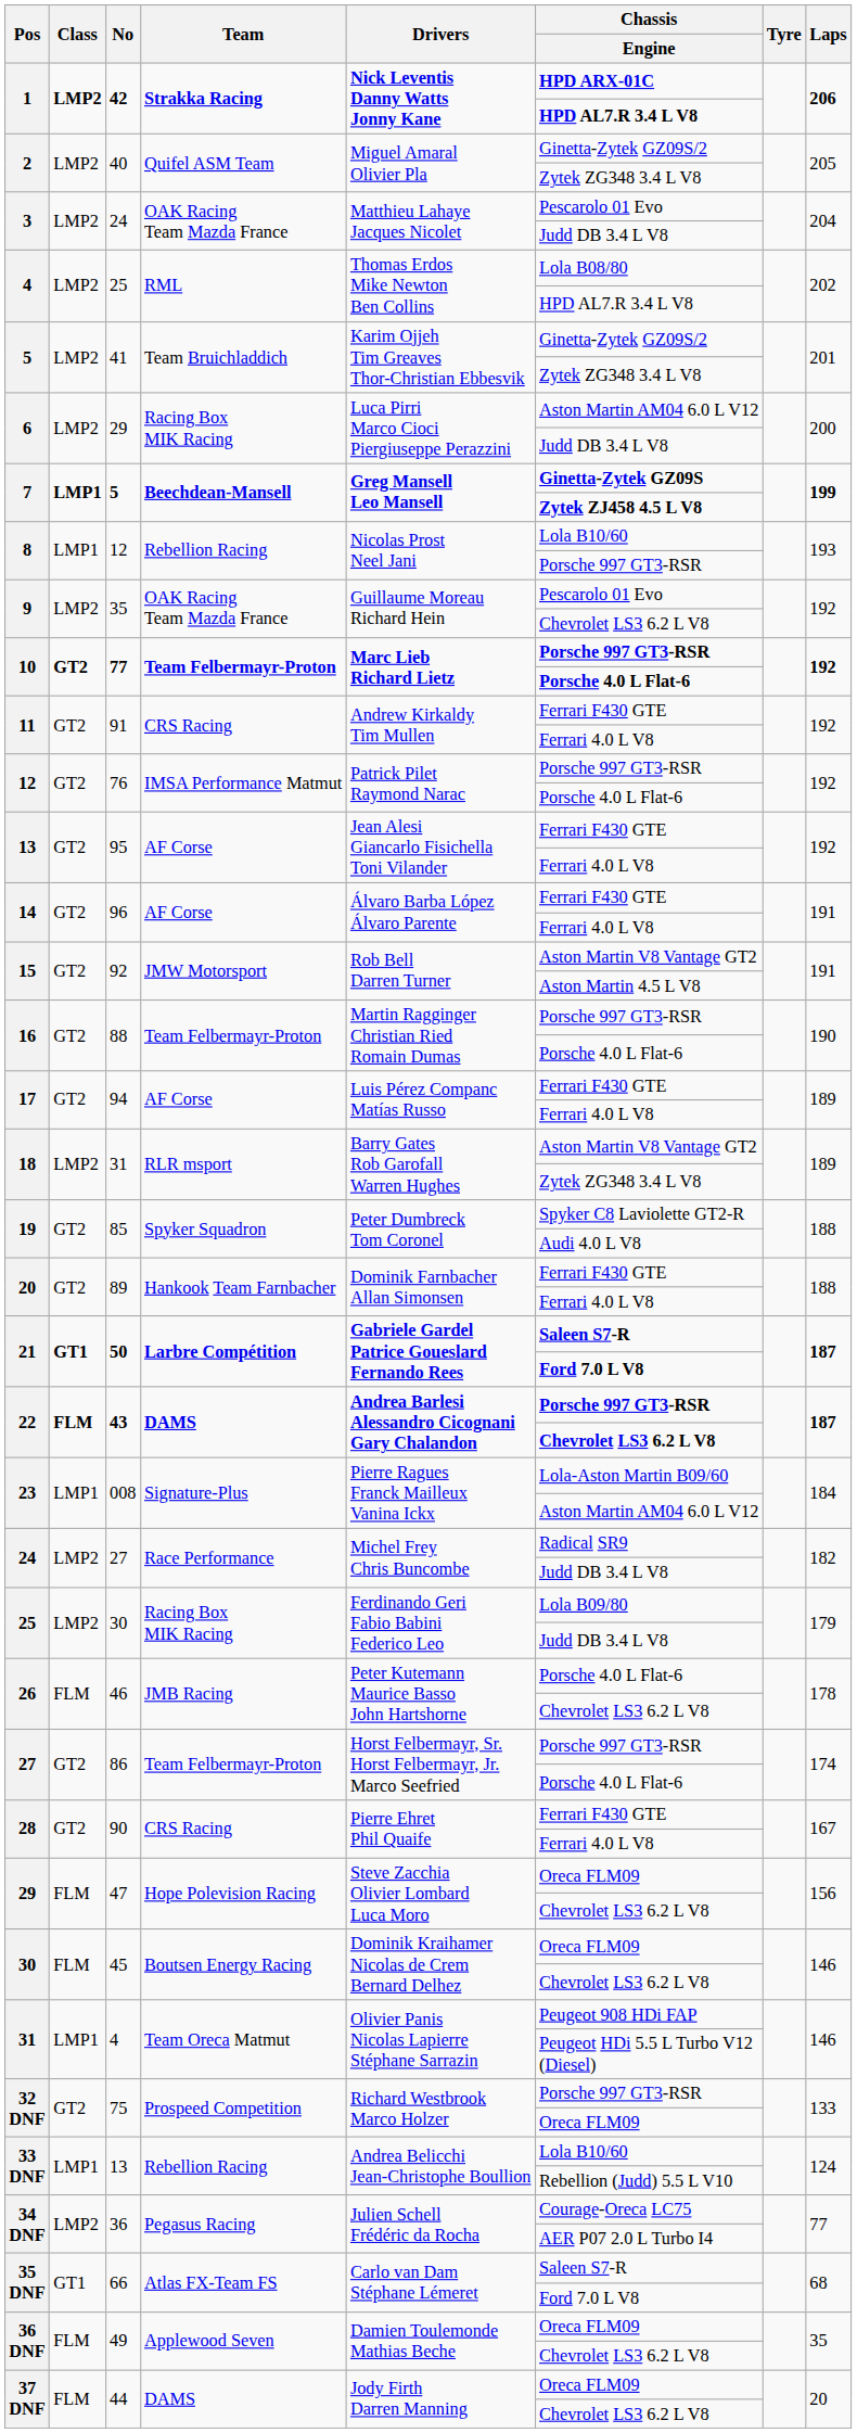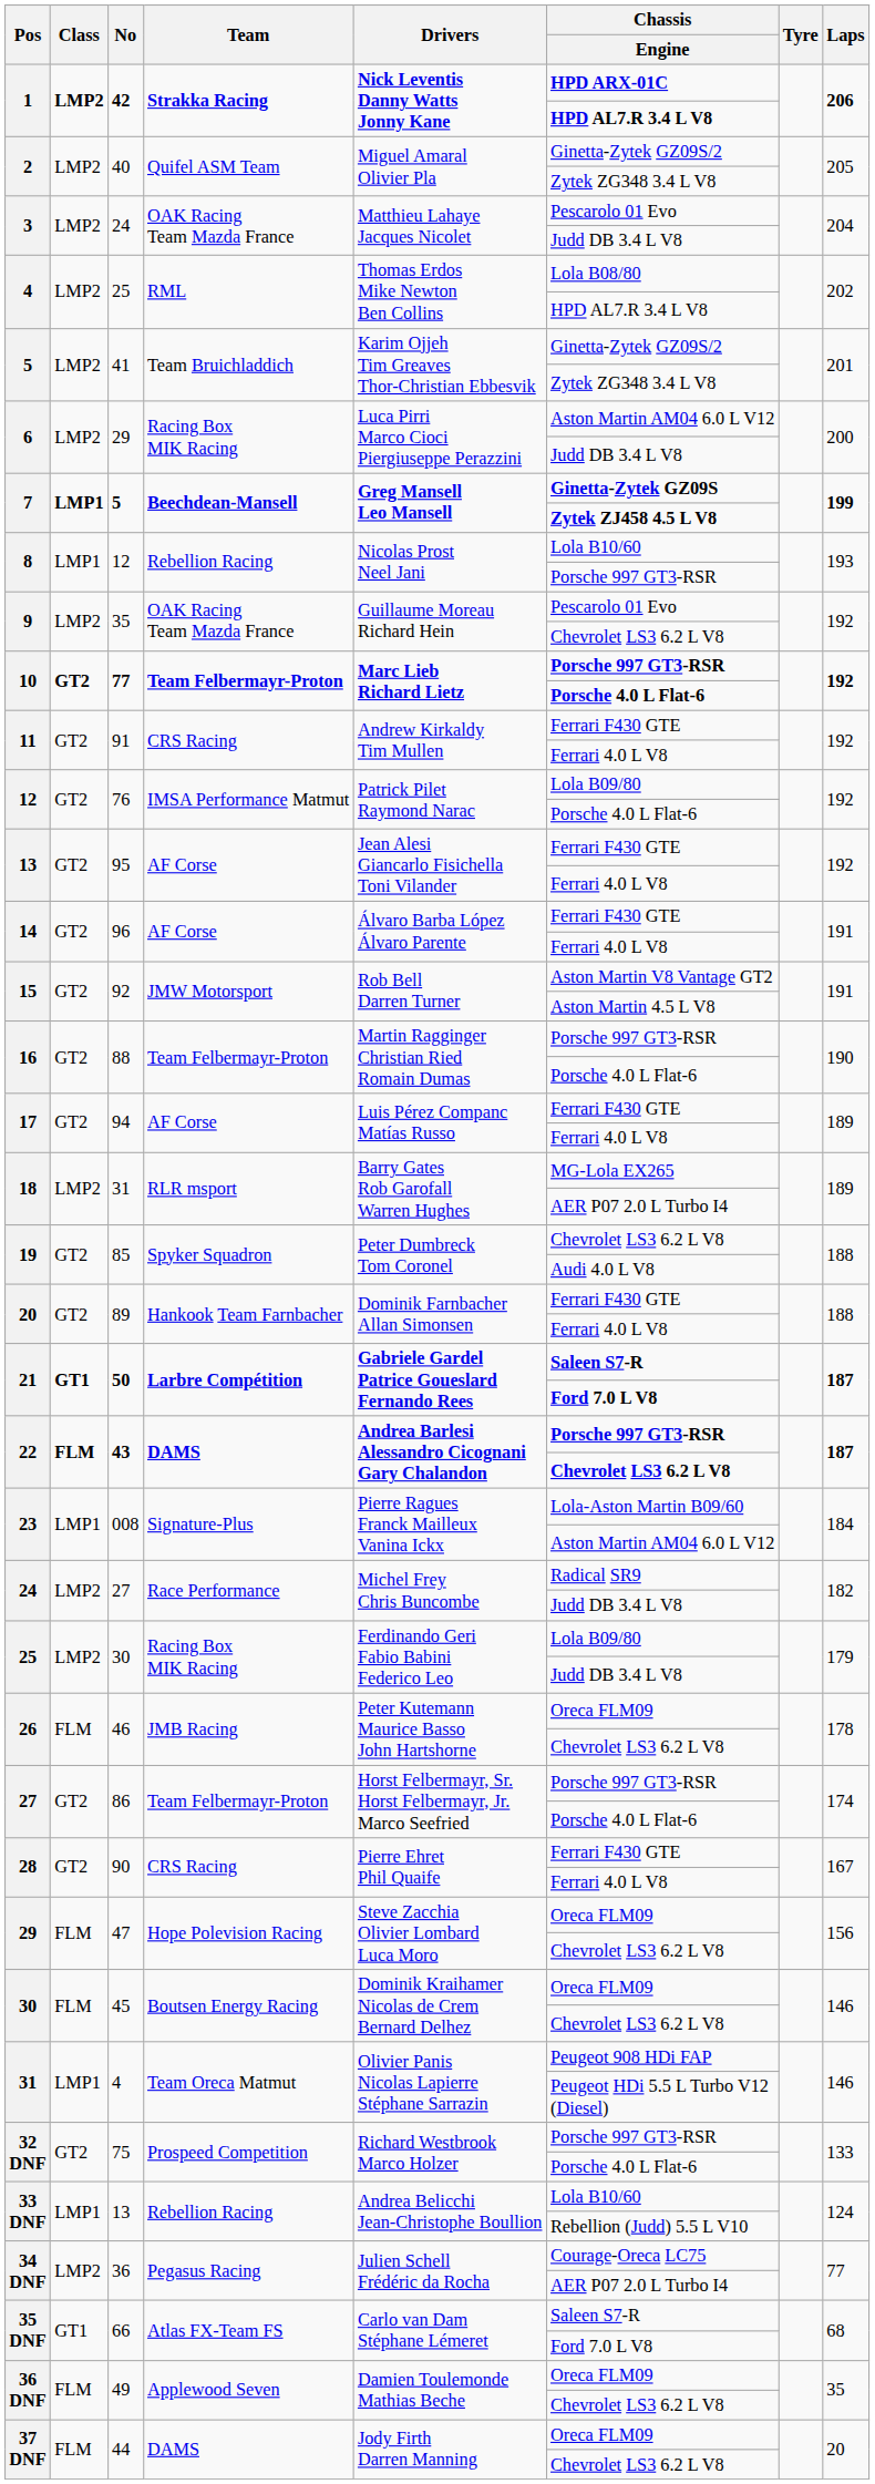row 25 | Chassis / Engine: Porsche 997 GT3-RSR -> Lola B09/80
row 37 | Chassis / Engine: Aston Martin V8 Vantage GT2 -> MG-Lola EX265
row 38 | Chassis / Engine: Zytek ZG348 3.4 L V8 -> AER P07 2.0 L Turbo I4
row 39 | Chassis / Engine: Spyker C8 Laviolette GT2-R -> Chevrolet LS3 6.2 L V8
row 53 | Chassis / Engine: Porsche 4.0 L Flat-6 -> Oreca FLM09
row 66 | Chassis / Engine: Oreca FLM09 -> Porsche 4.0 L Flat-6
